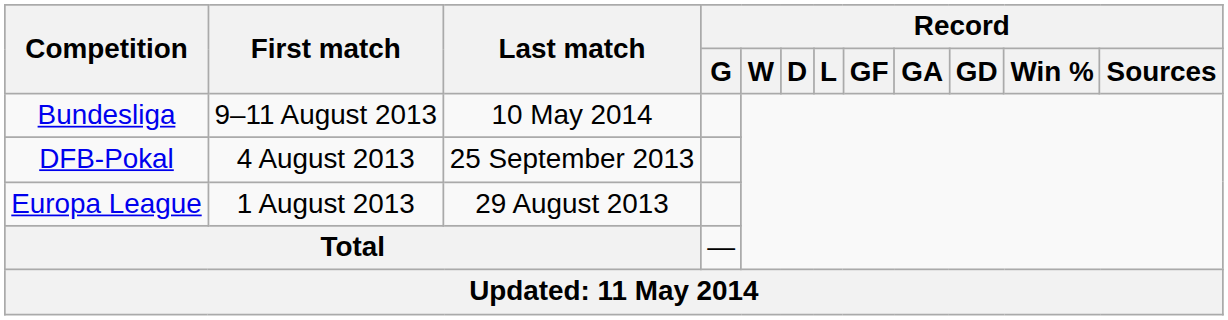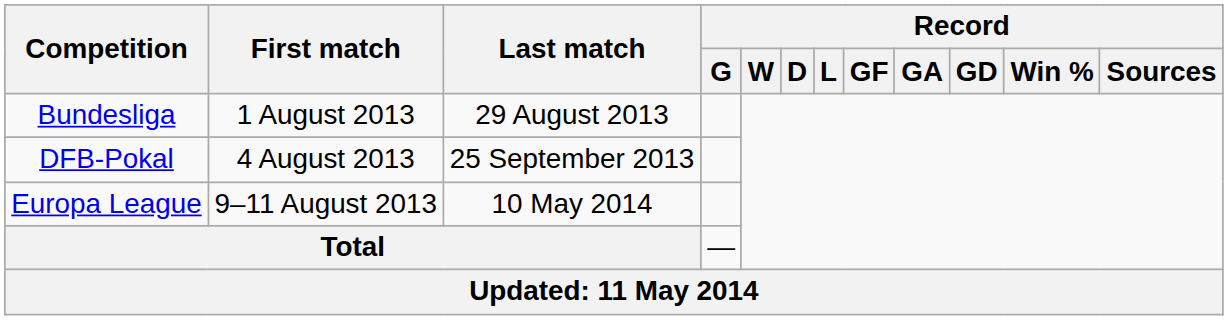Bundesliga | First match: 9–11 August 2013 -> 1 August 2013
Bundesliga | Last match: 10 May 2014 -> 29 August 2013
Europa League | First match: 1 August 2013 -> 9–11 August 2013
Europa League | Last match: 29 August 2013 -> 10 May 2014
